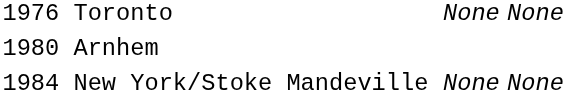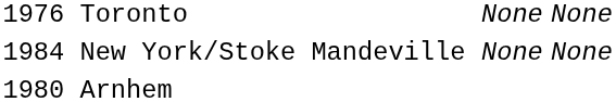rows swapped: 1980 Arnhem <-> 1984 New York/Stoke Mandeville
